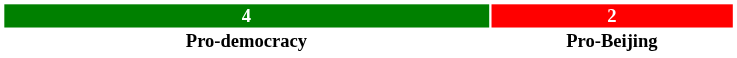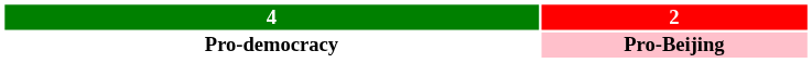Pro-democracy | 2: no background -> pink background
